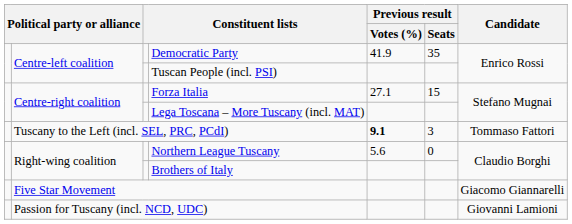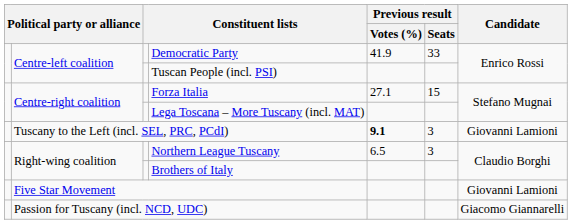Democratic Party | Previous result / Seats: 35 -> 33
Tuscany to the Left (incl. SEL, PRC, PCdI) | Candidate: Tommaso Fattori -> Giovanni Lamioni
Northern League Tuscany | Previous result / Votes (%): 5.6 -> 6.5
Northern League Tuscany | Previous result / Seats: 0 -> 3
Five Star Movement | Candidate: Giacomo Giannarelli -> Giovanni Lamioni
Passion for Tuscany (incl. NCD, UDC) | Candidate: Giovanni Lamioni -> Giacomo Giannarelli
